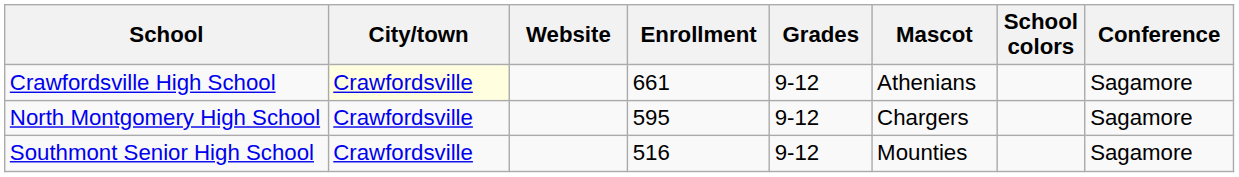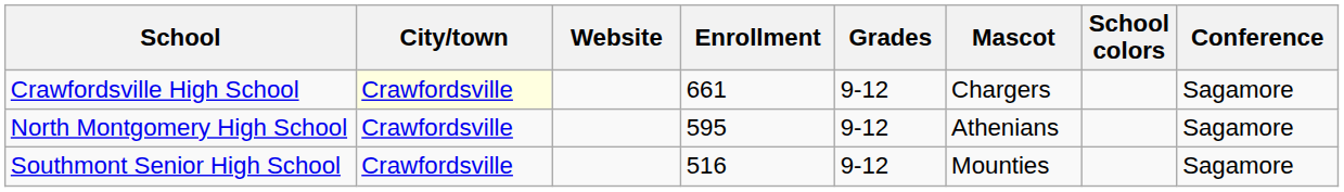Crawfordsville High School | Mascot: Athenians -> Chargers
North Montgomery High School | Mascot: Chargers -> Athenians
